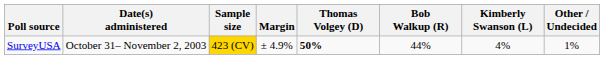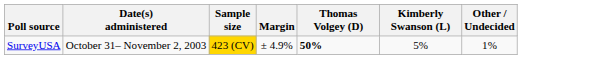- column: Bob Walkup (R) | 44%
SurveyUSA | Kimberly Swanson (L): 4% -> 5%
